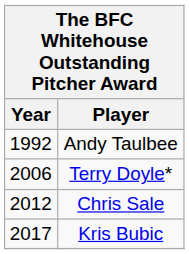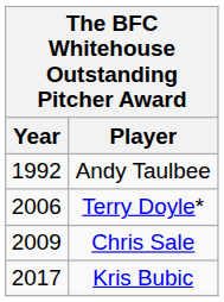Chris Sale | Year: 2012 -> 2009
